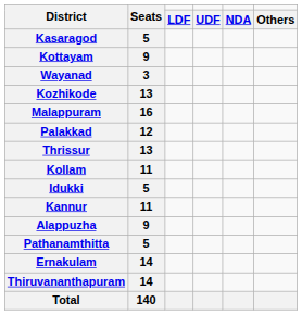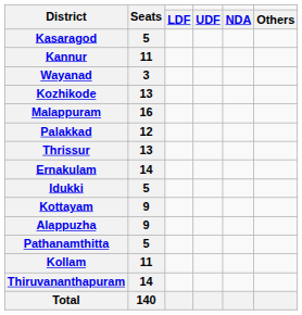rows swapped: Kannur <-> Kottayam
rows swapped: Ernakulam <-> Kollam
